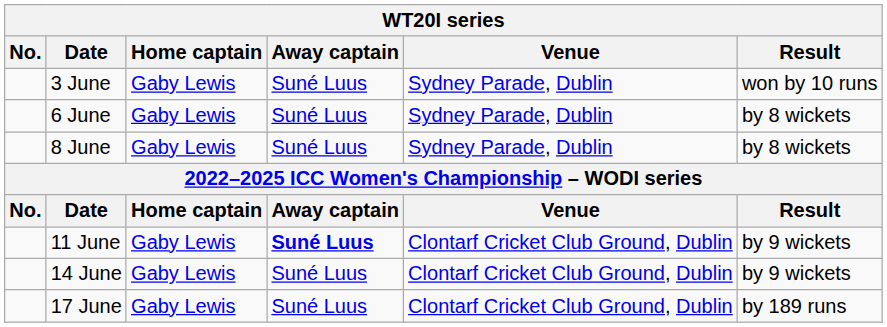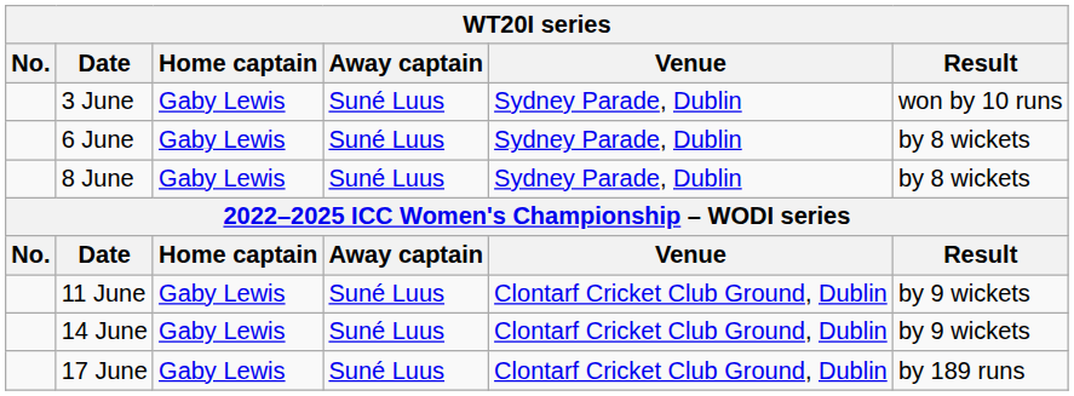11 June | Away captain: bold -> normal
